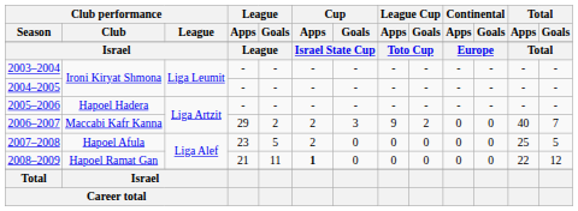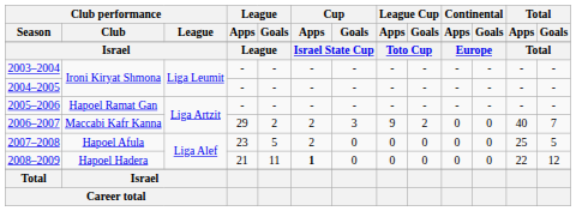2005–2006 | Club performance / Club: Hapoel Hadera -> Hapoel Ramat Gan
2008–2009 | Club performance / Club: Hapoel Ramat Gan -> Hapoel Hadera
